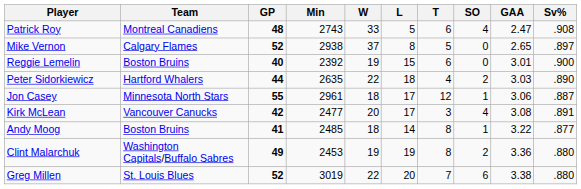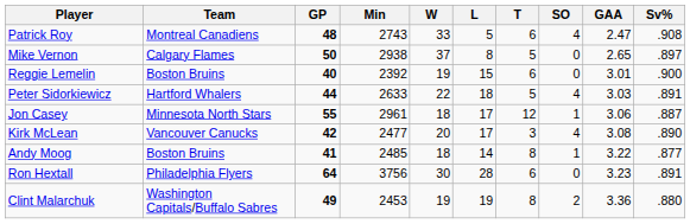Mike Vernon | GP: 52 -> 50
Peter Sidorkiewicz | Min: 2635 -> 2633
Peter Sidorkiewicz | T: 4 -> 5
Peter Sidorkiewicz | SO: 2 -> 4
Peter Sidorkiewicz | Sv%: .890 -> .891
Kirk McLean | Sv%: .891 -> .890
+ row: Ron Hextall | Philadelphia Flyers | 64 | 3756 | 30 | 28 | 6 | 0 | 3.23 | .891
- row: Greg Millen | St. Louis Blues | 52 | 3019 | 22 | 20 | 7 | 6 | 3.38 | .880
